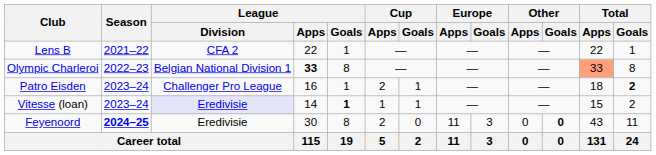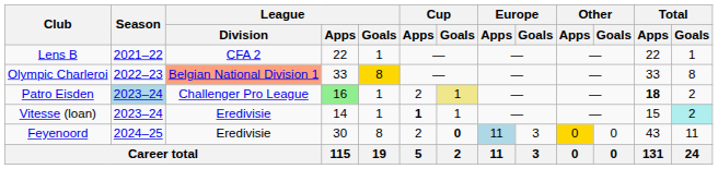Olympic Charleroi | League / Division: no background -> lightsalmon background
Olympic Charleroi | League / Apps: bold -> normal
Olympic Charleroi | League / Goals: no background -> gold background
Olympic Charleroi | Total / Apps: lightsalmon background -> no background
Patro Eisden | Season: no background -> lightblue background
Patro Eisden | League / Apps: no background -> lightgreen background
Patro Eisden | Cup / Goals: no background -> khaki background
Patro Eisden | Total / Apps: normal -> bold
Patro Eisden | Total / Goals: bold -> normal
Vitesse (loan) | League / Division: lavender background -> no background
Vitesse (loan) | League / Goals: bold -> normal
Vitesse (loan) | Cup / Apps: normal -> bold
Vitesse (loan) | Total / Goals: no background -> paleturquoise background
Feyenoord | Season: bold -> normal
Feyenoord | Cup / Goals: normal -> bold
Feyenoord | Europe / Apps: no background -> lightblue background
Feyenoord | Other / Apps: no background -> gold background
Feyenoord | Other / Goals: bold -> normal
